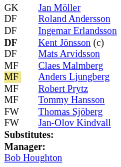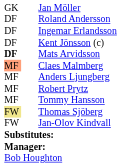Kent Jönsson (c) | column 1: bold -> normal
Mats Arvidsson | column 1: normal -> bold
Claes Malmberg | column 1: no background -> lightsalmon background
Anders Ljungberg | column 1: khaki background -> no background
Thomas Sjöberg | column 1: no background -> khaki background
